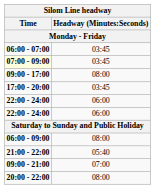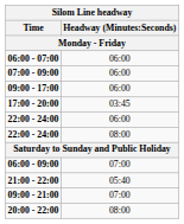row 4 | Headway (Minutes:Seconds): 03:45 -> 06:00
row 5 | Time: lightyellow background -> no background
row 5 | Headway (Minutes:Seconds): 03:45 -> 06:00
row 6 | Headway (Minutes:Seconds): 08:00 -> 06:00
row 9 | Headway (Minutes:Seconds): 06:00 -> 08:00
row 11 | Headway (Minutes:Seconds): 08:00 -> 07:00
